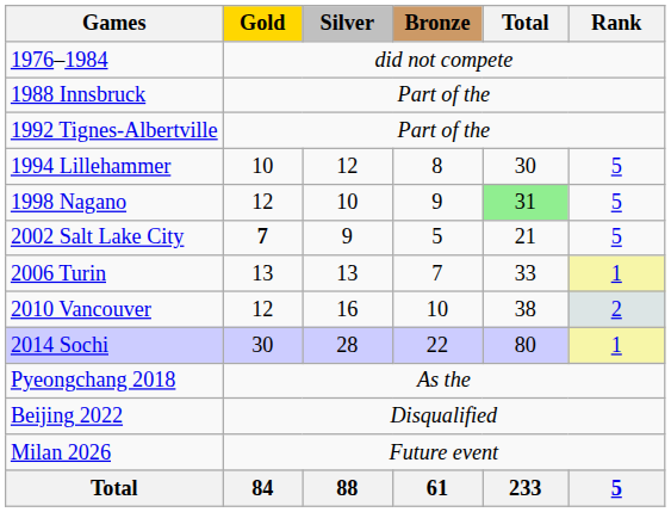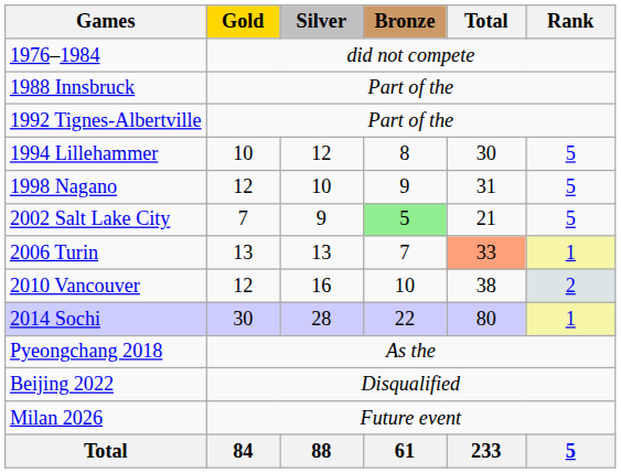1998 Nagano | Total: lightgreen background -> no background
2002 Salt Lake City | Gold: bold -> normal
2002 Salt Lake City | Bronze: no background -> lightgreen background
2006 Turin | Total: no background -> lightsalmon background
